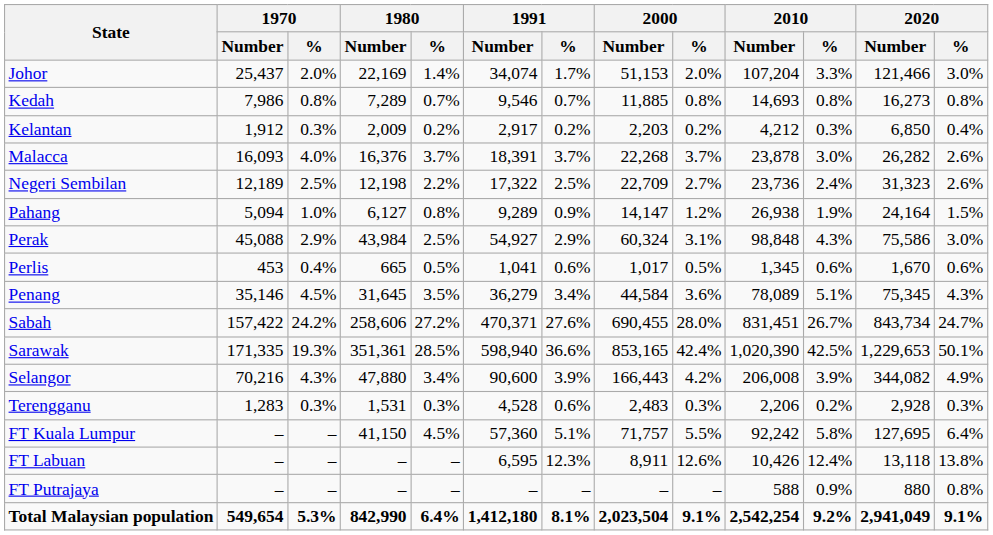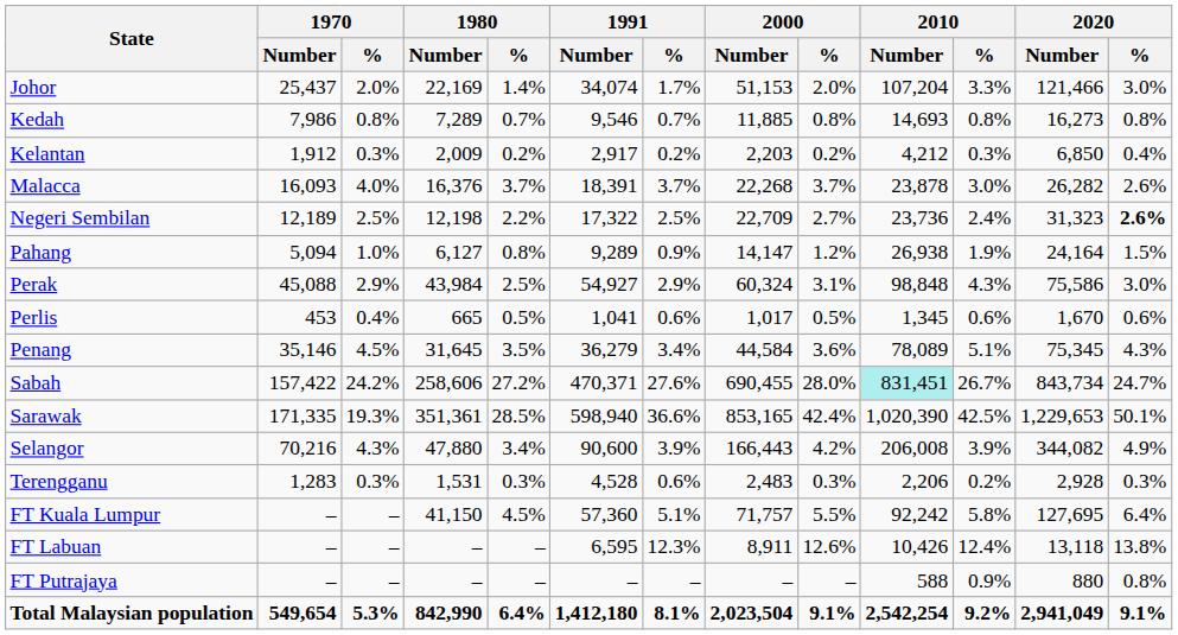Negeri Sembilan | 2020 / %: normal -> bold
Sabah | 2010 / Number: no background -> paleturquoise background
